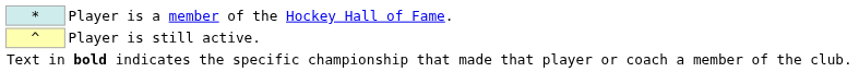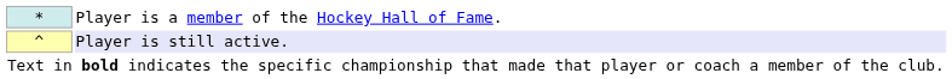^ | column 2: no background -> lavender background
